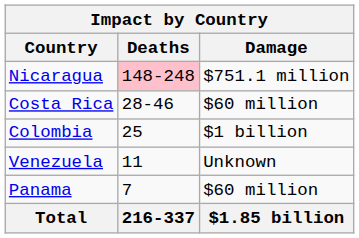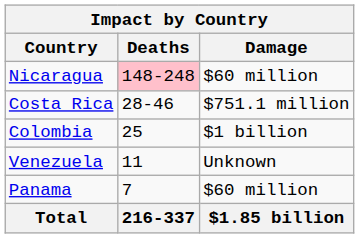Nicaragua | Damage: $751.1 million -> $60 million
Costa Rica | Damage: $60 million -> $751.1 million
